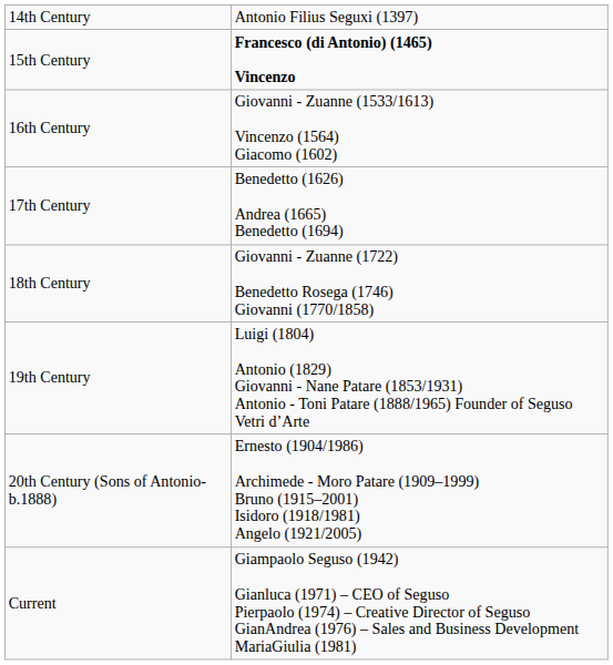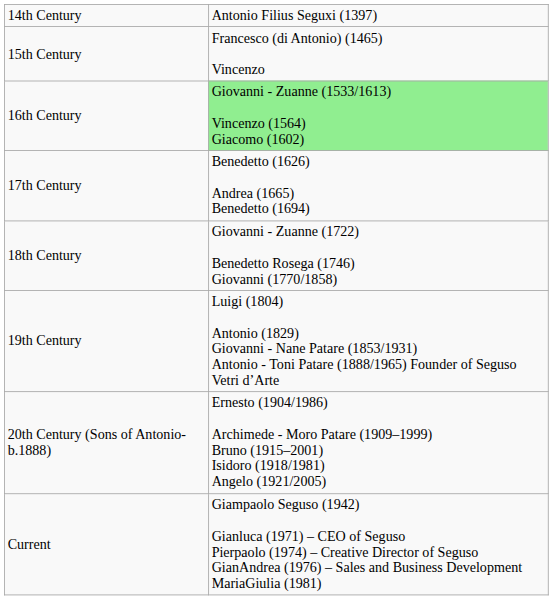15th Century | column 2: bold -> normal
16th Century | column 2: no background -> lightgreen background
